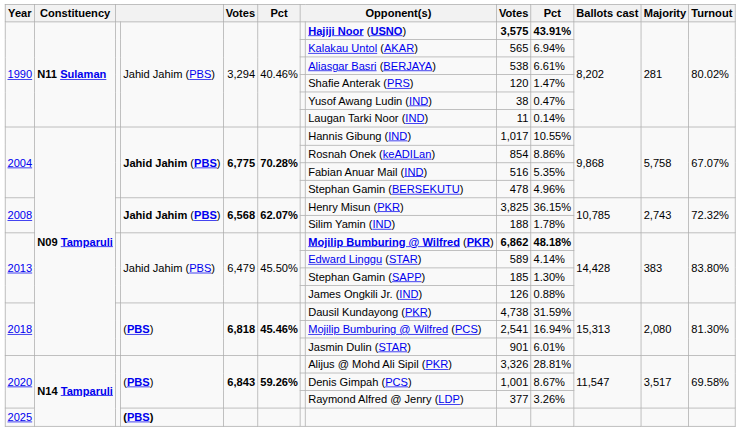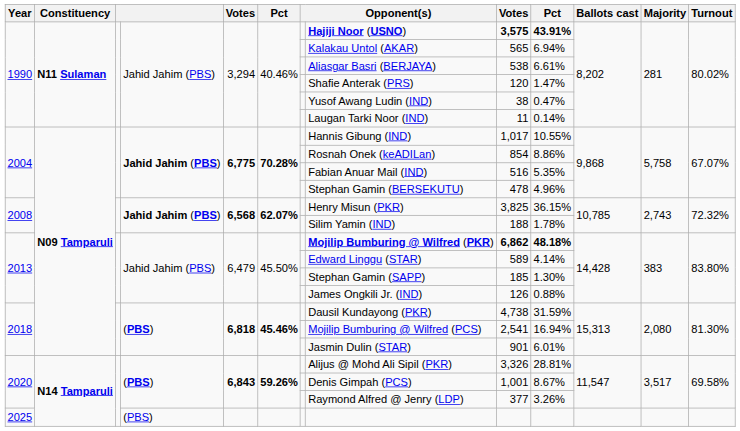2025 | column 4: bold -> normal
